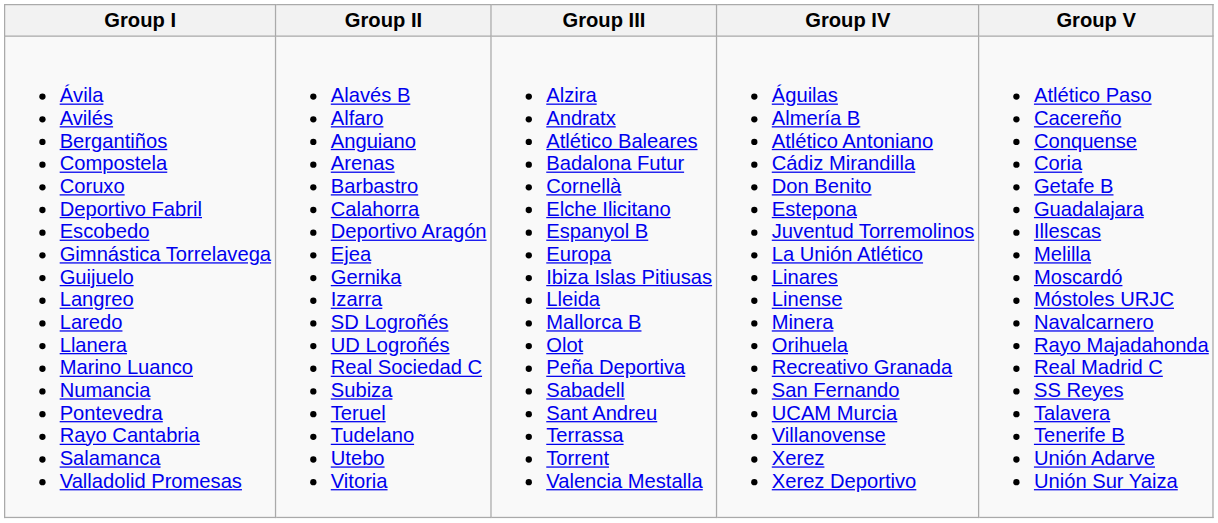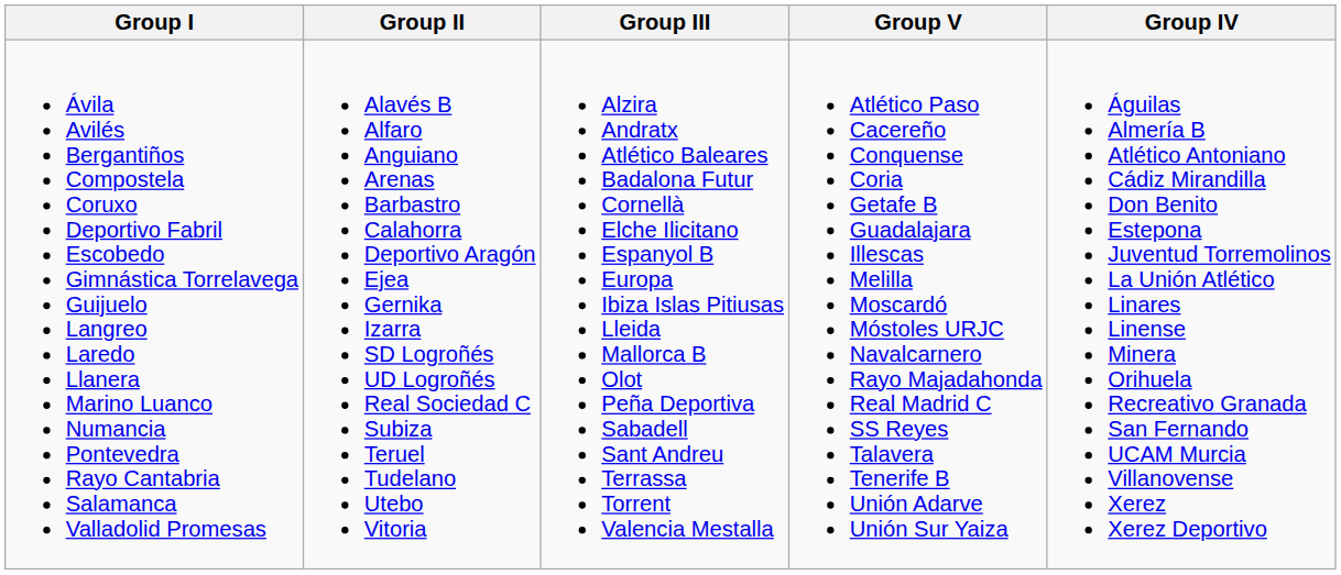columns swapped: Group IV <-> Group V
